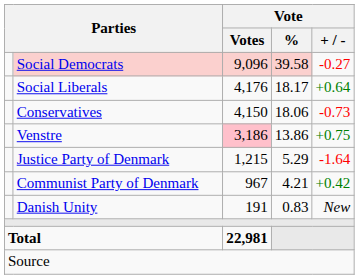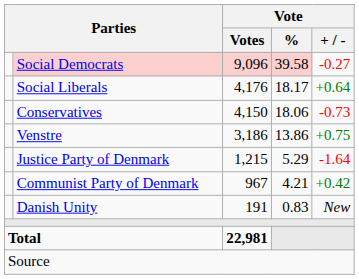Venstre | Vote / Votes: pink background -> no background
